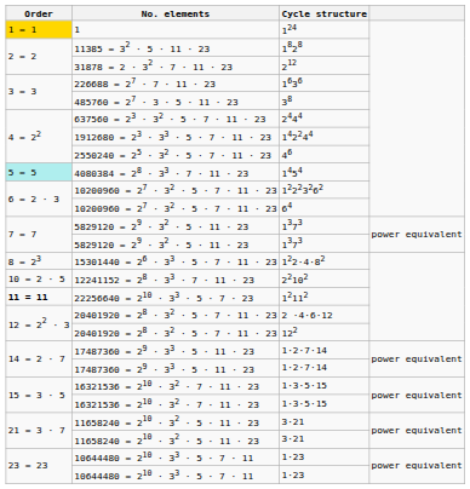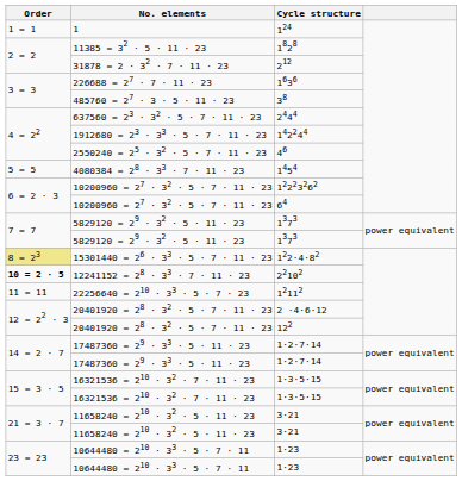124 | Order: gold background -> no background
1454 | Order: paleturquoise background -> no background
122·4·82 | Order: no background -> khaki background
22102 | Order: normal -> bold
12112 | Order: bold -> normal
